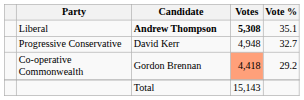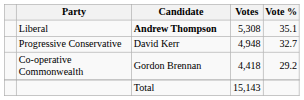Liberal | Votes: bold -> normal
Co-operative Commonwealth | Votes: lightsalmon background -> no background
